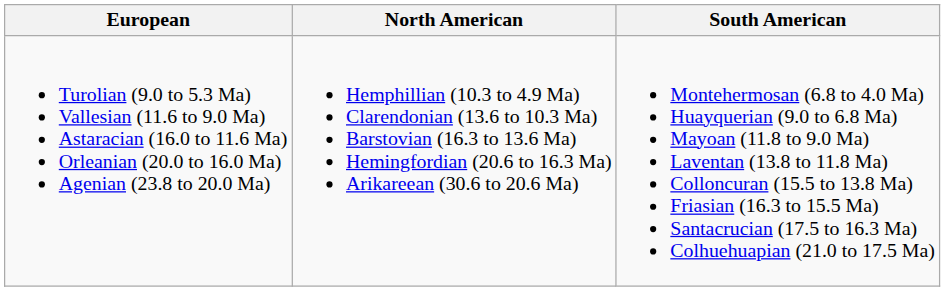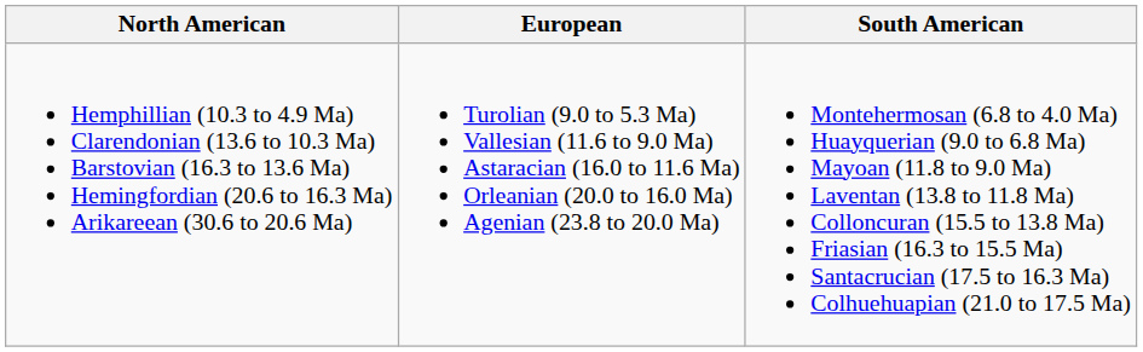columns swapped: European <-> North American
